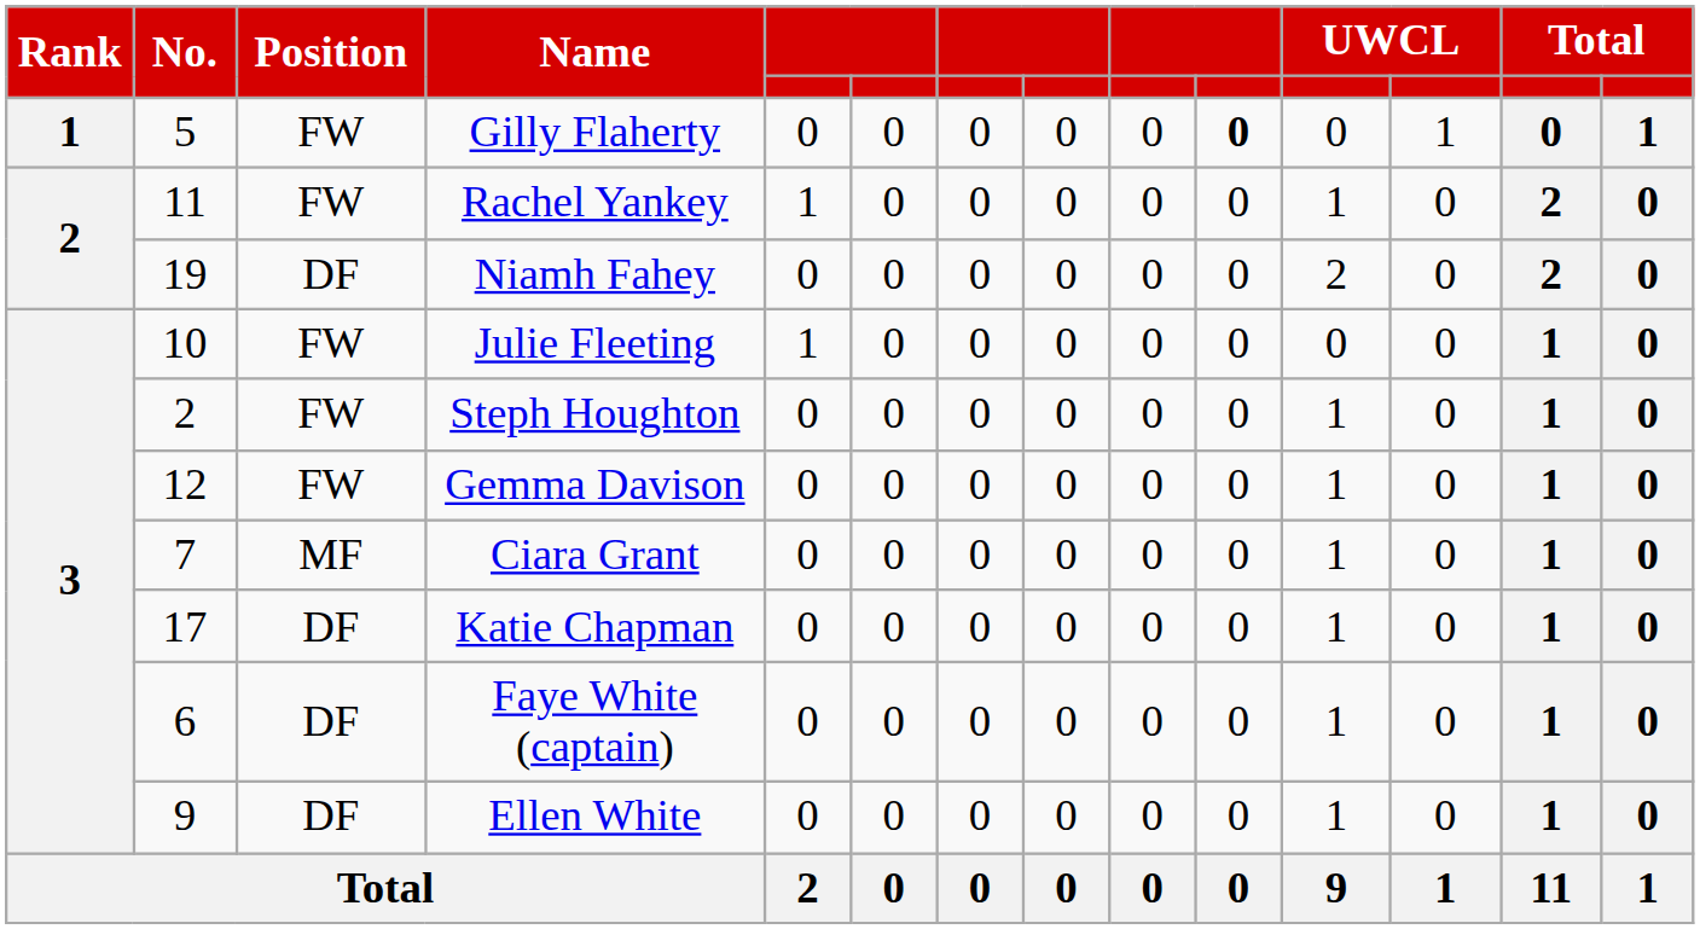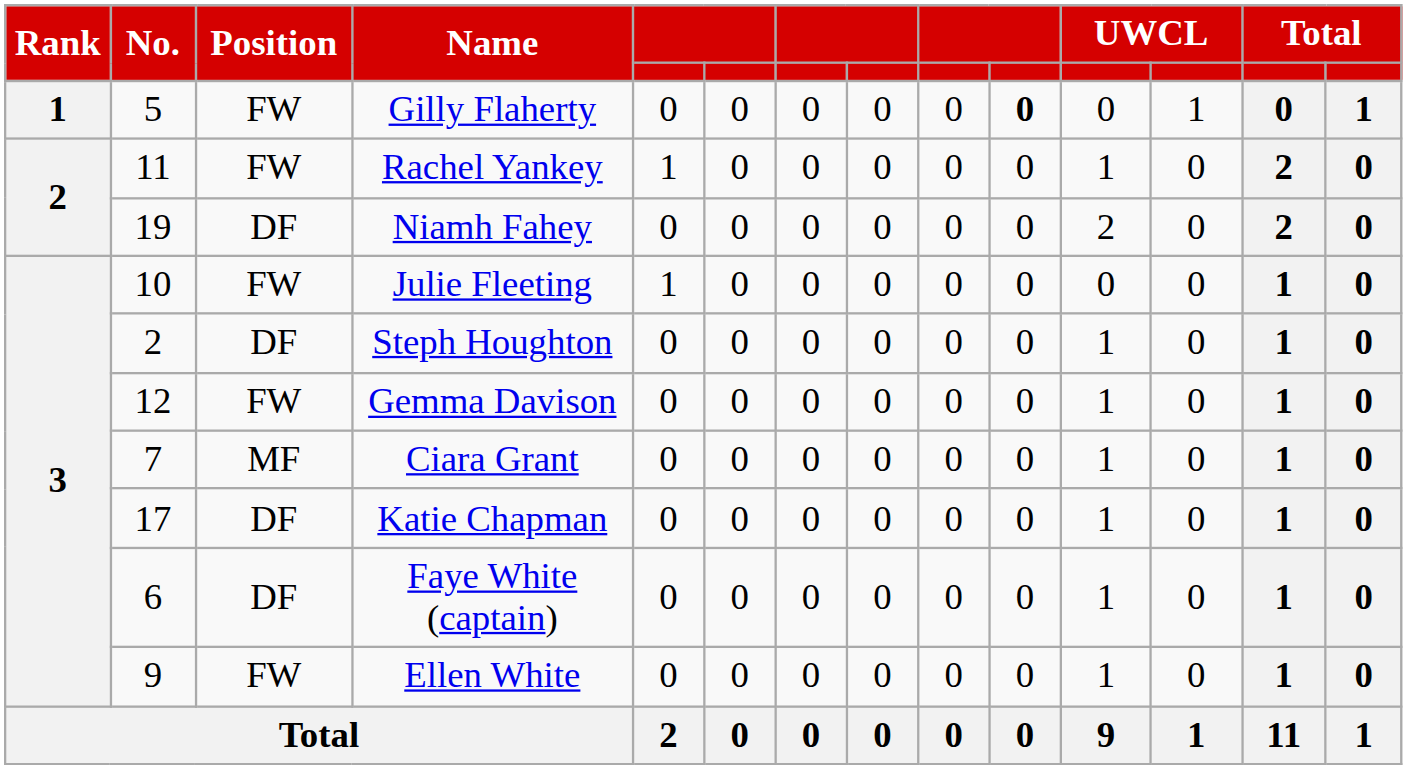Steph Houghton | Position: FW -> DF
Ellen White | Position: DF -> FW
